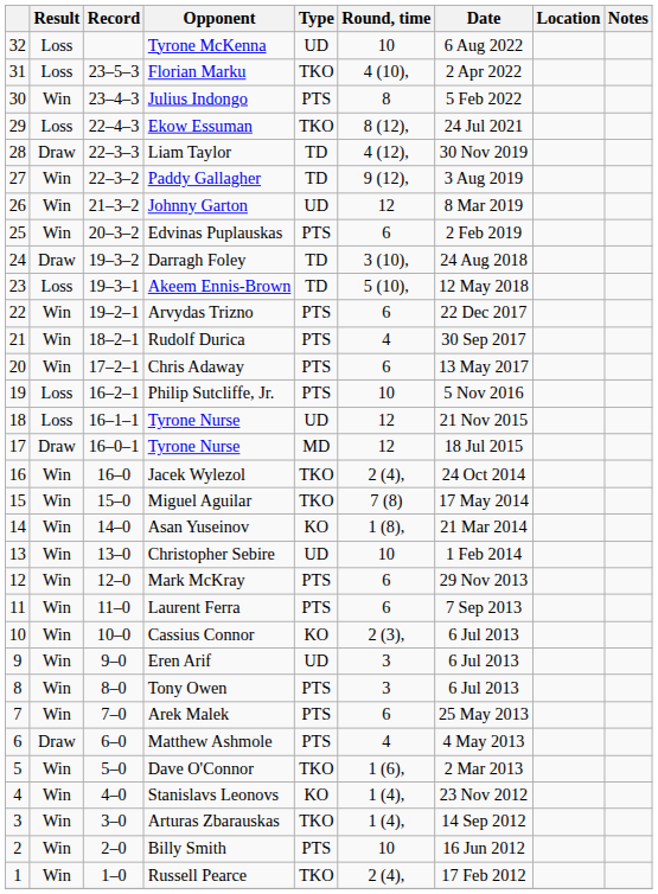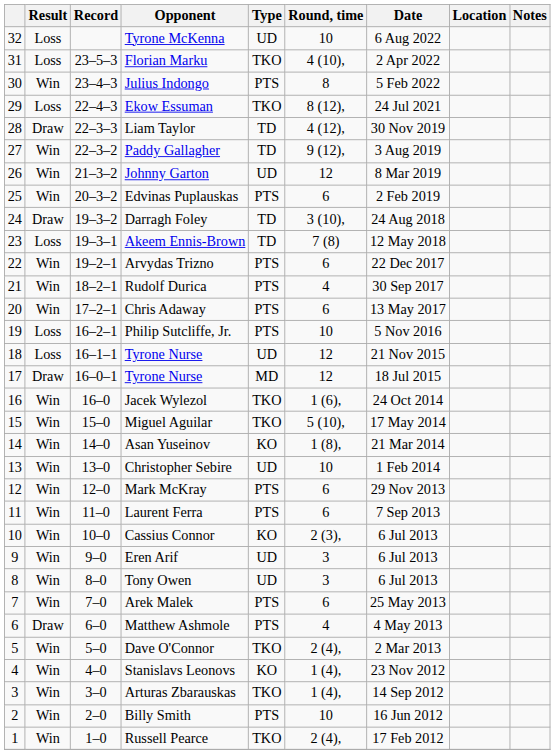Akeem Ennis-Brown | Round, time: 5 (10), -> 7 (8)
Jacek Wylezol | Round, time: 2 (4), -> 1 (6),
Miguel Aguilar | Round, time: 7 (8) -> 5 (10),
Tony Owen | Type: PTS -> UD
Dave O'Connor | Round, time: 1 (6), -> 2 (4),
